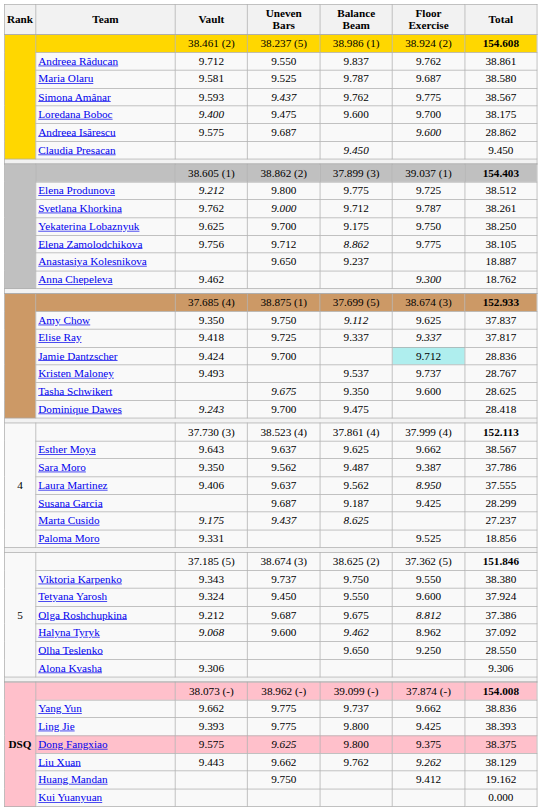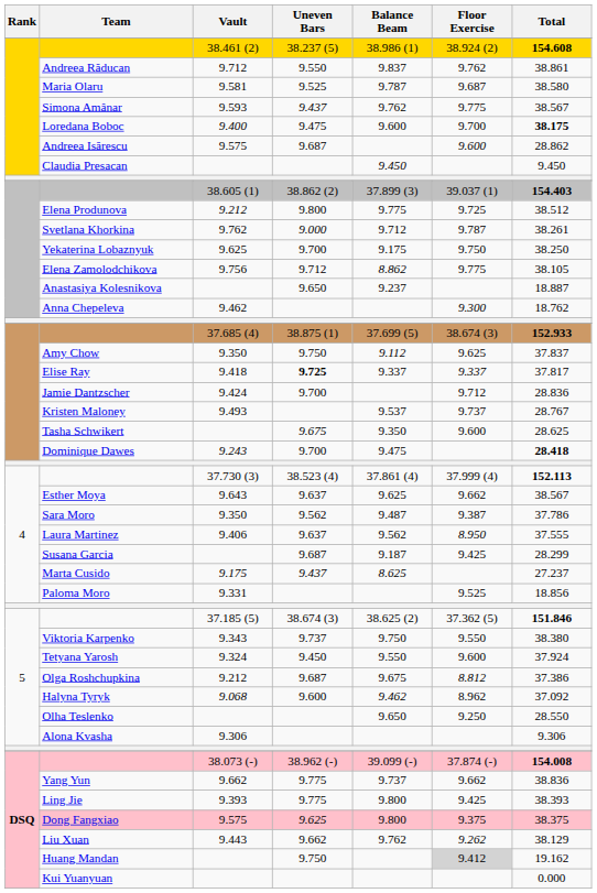Loredana Boboc | Total: normal -> bold
Elise Ray | Uneven Bars: normal -> bold
Jamie Dantzscher | Floor Exercise: paleturquoise background -> no background
Dominique Dawes | Total: normal -> bold
Huang Mandan | Floor Exercise: no background -> lightgrey background
